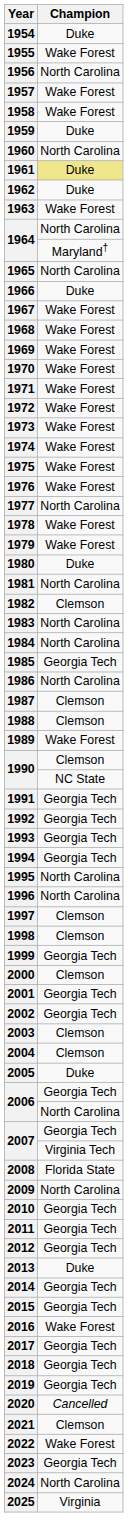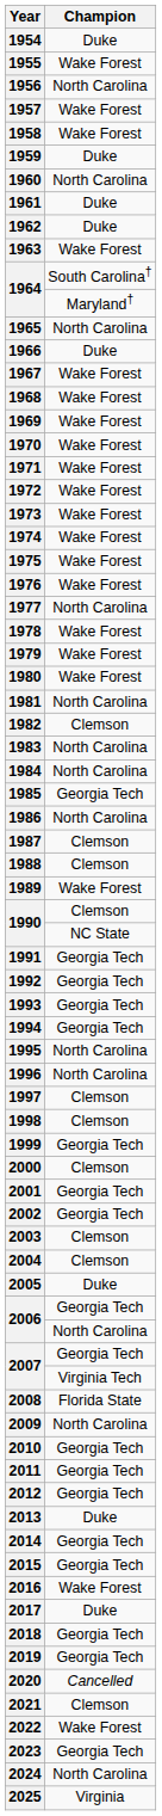row 9 | Champion: khaki background -> no background
row 12 | Champion: North Carolina -> South Carolina†
row 29 | Champion: Duke -> Wake Forest
row 69 | Champion: Georgia Tech -> Duke
